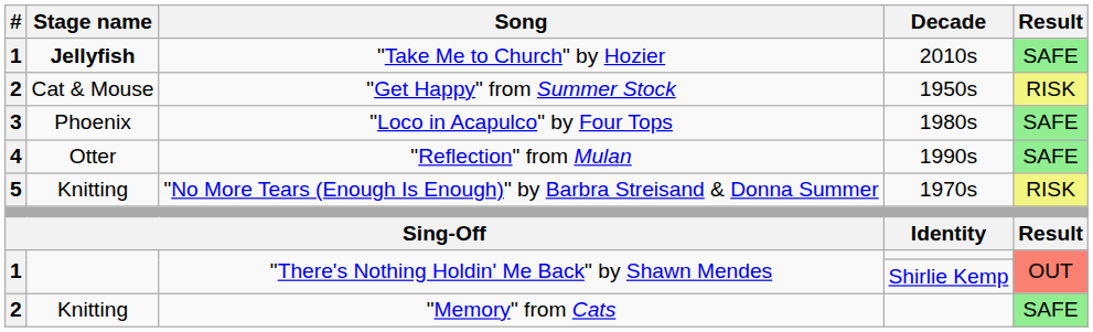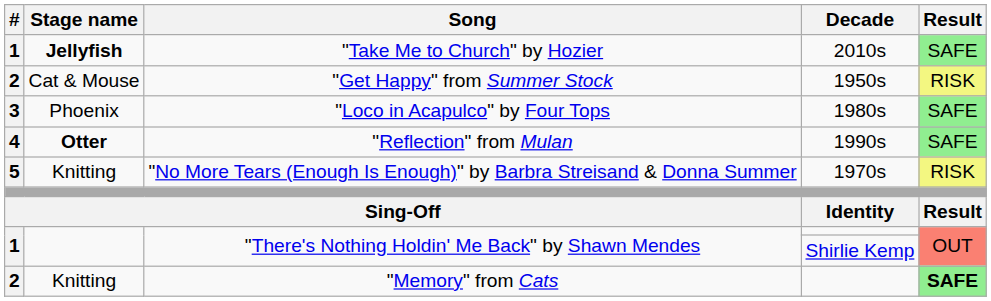"Reflection" from Mulan | Stage name: normal -> bold
"Memory" from Cats | column 5: normal -> bold
